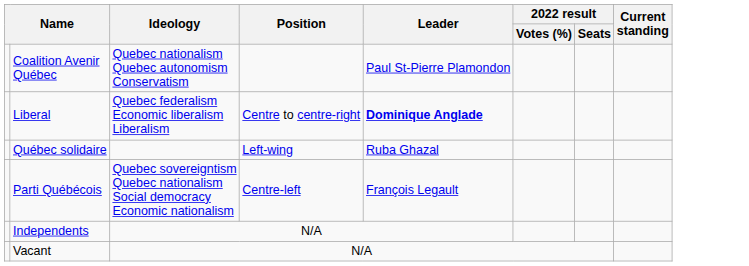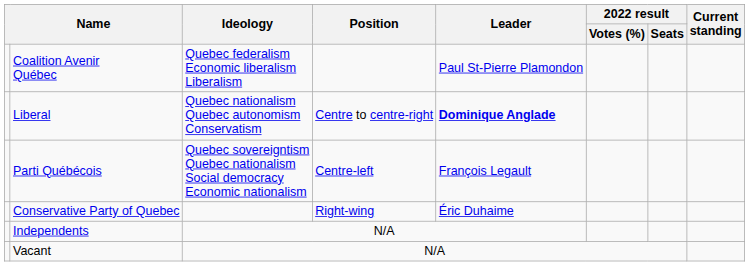Coalition Avenir Québec | Ideology: Quebec nationalism Quebec autonomism Conservatism -> Quebec federalism Economic liberalism Liberalism
Liberal | Ideology: Quebec federalism Economic liberalism Liberalism -> Quebec nationalism Quebec autonomism Conservatism
- row: Québec solidaire | Left-wing | Ruba Ghazal
+ row: Conservative Party of Quebec | Right-wing | Éric Duhaime
